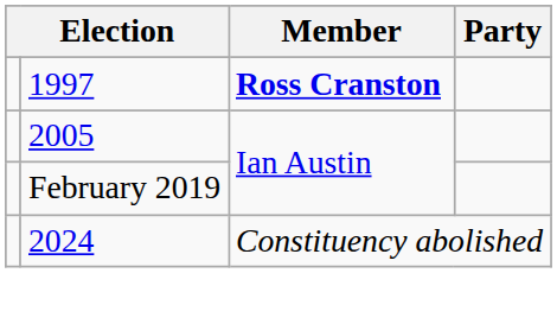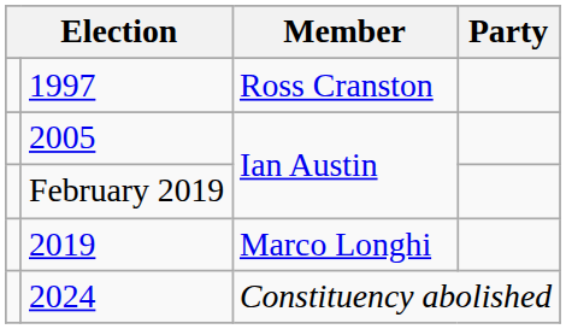1997 | Member: bold -> normal
+ row: 2019 | Marco Longhi
